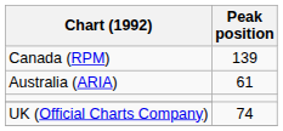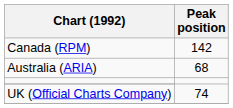row 2 | Peak position: 139 -> 142
row 3 | Peak position: 61 -> 68
